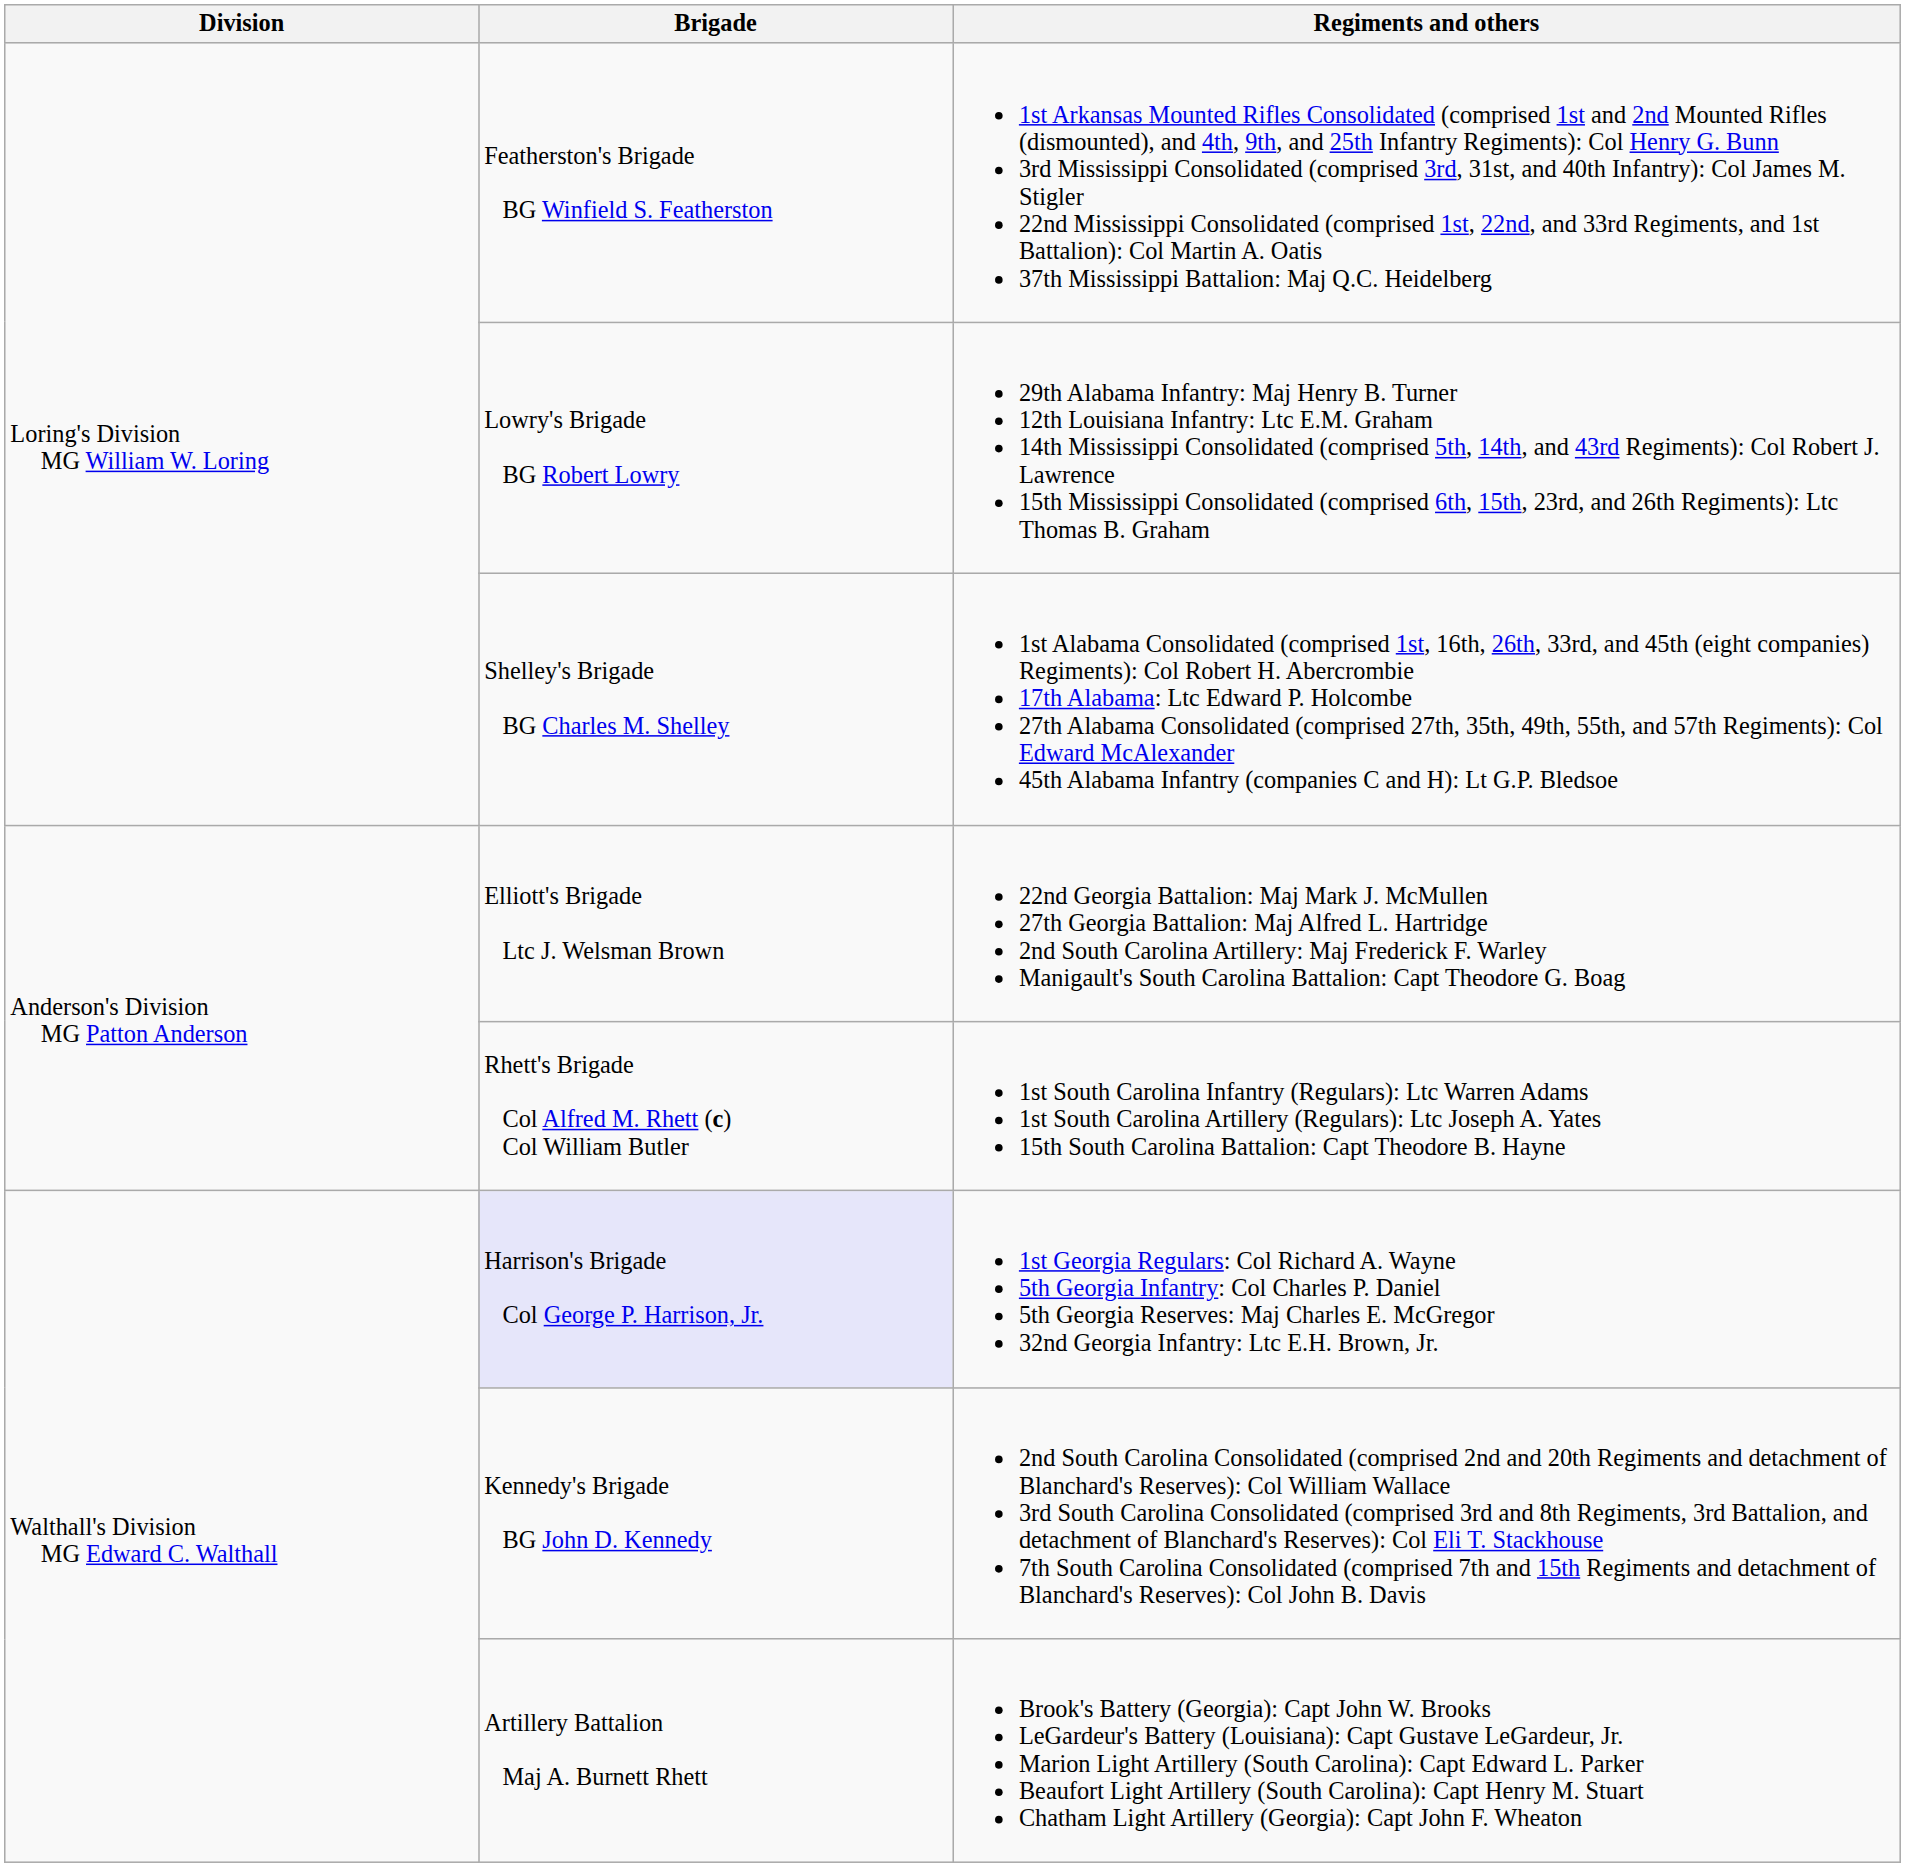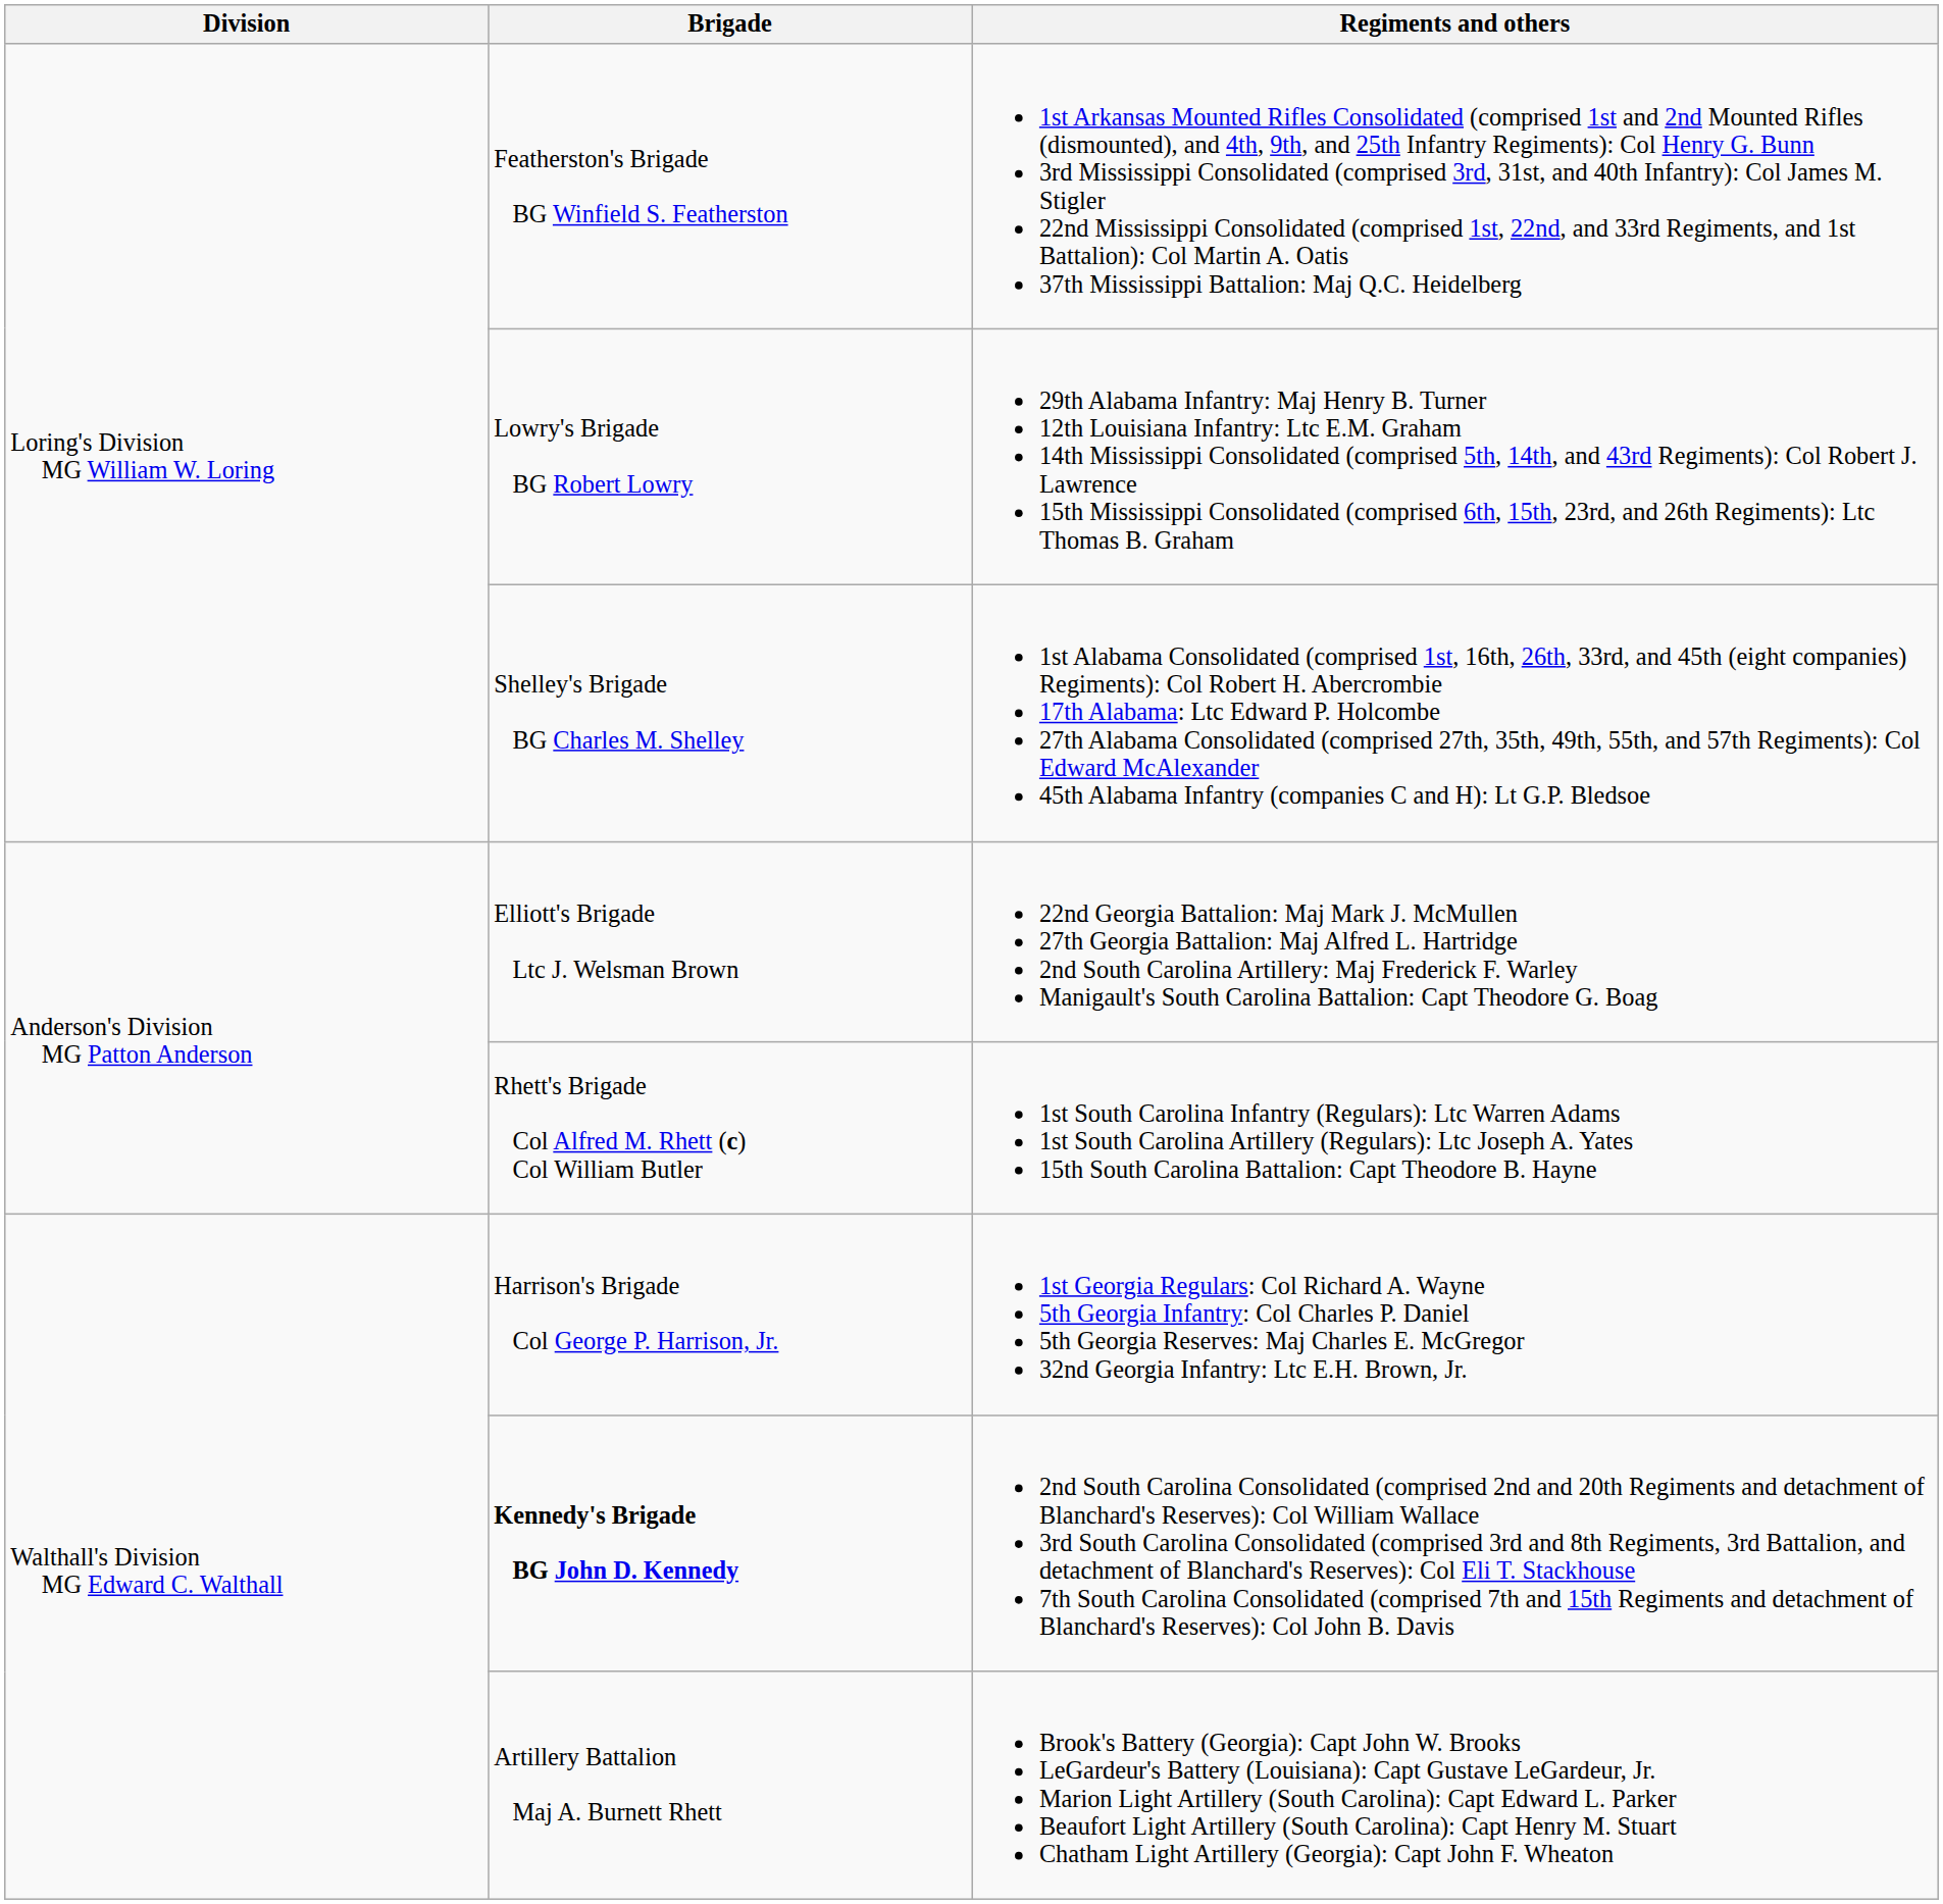Harrison's Brigade Col George P. Harrison, Jr. | Brigade: lavender background -> no background
Kennedy's Brigade BG John D. Kennedy | Brigade: normal -> bold
